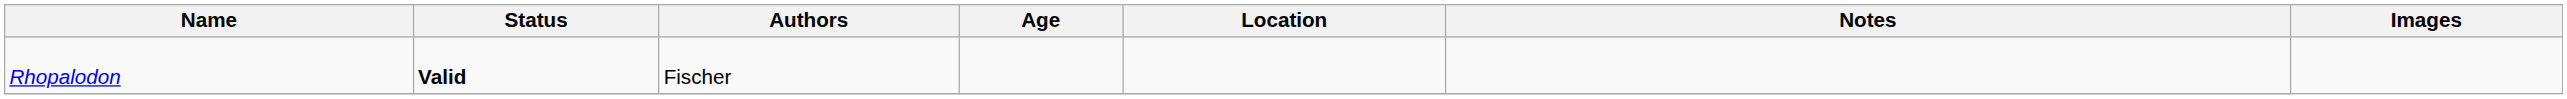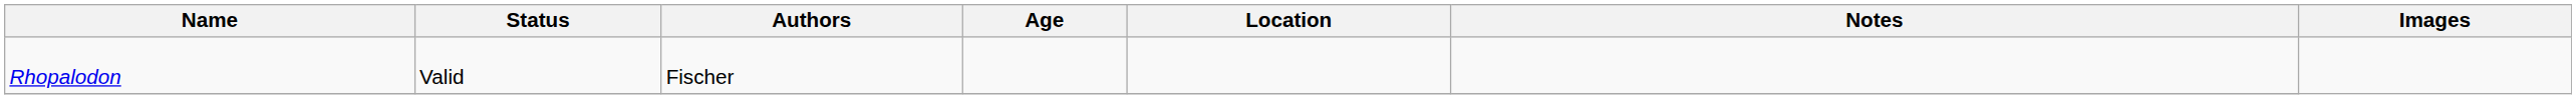Rhopalodon | Status: bold -> normal
